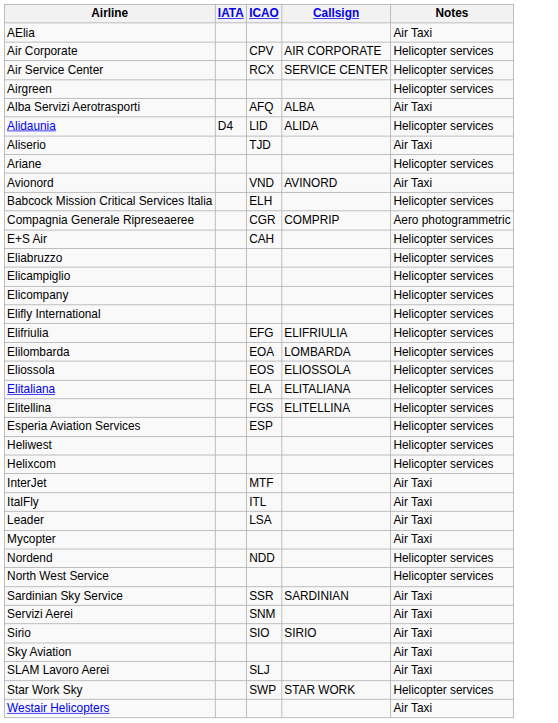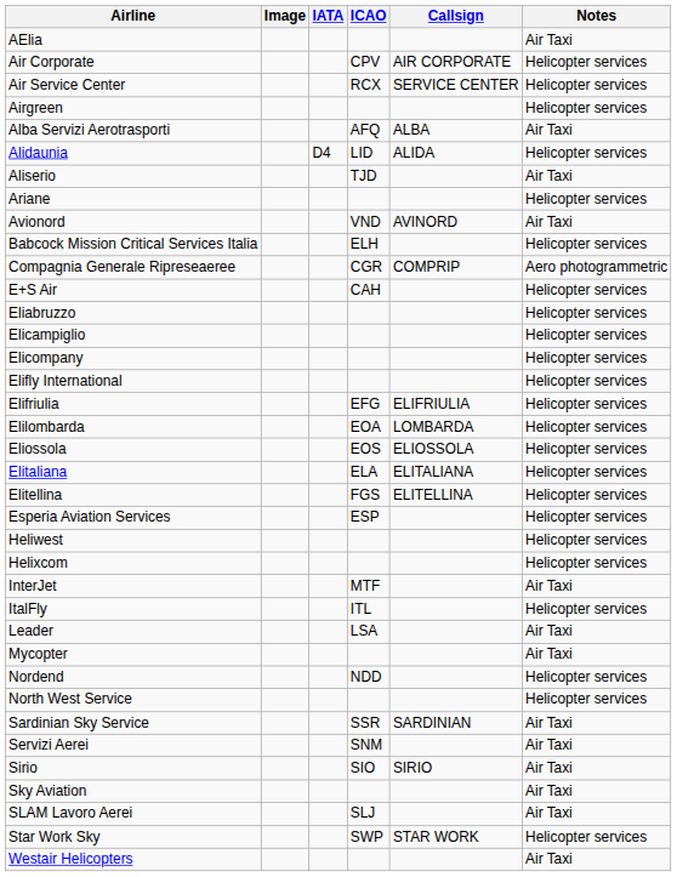+ column: Image
ItalFly | Notes: Air Taxi -> Helicopter services
